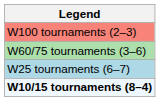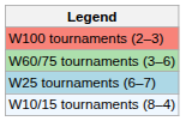row 5 | column 1: bold -> normal
